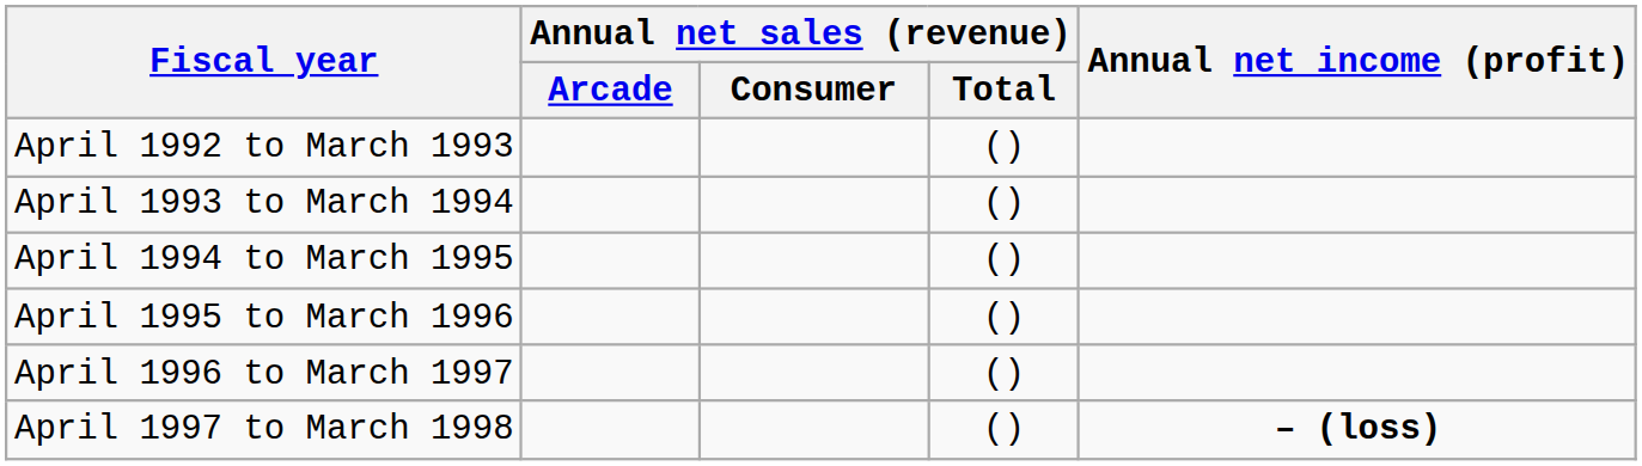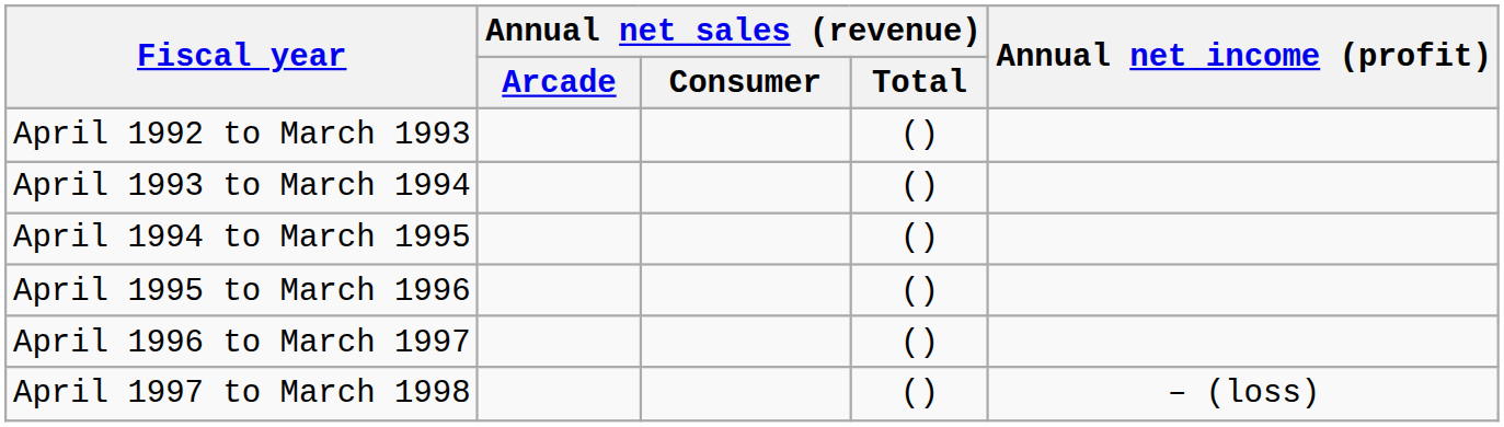April 1997 to March 1998 | Annual net income (profit): bold -> normal
